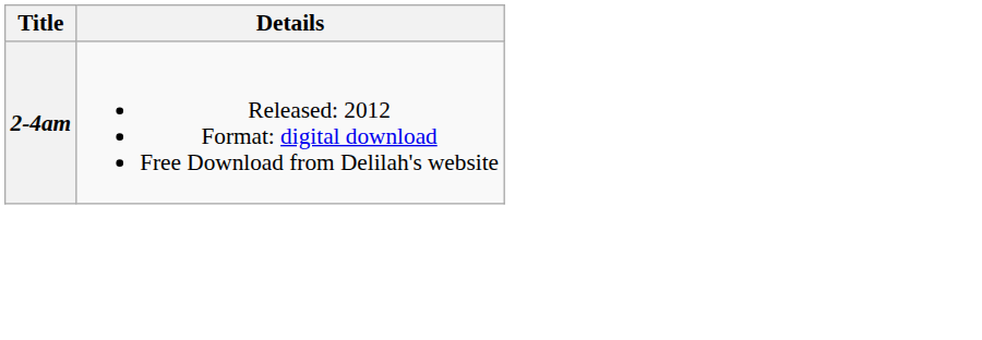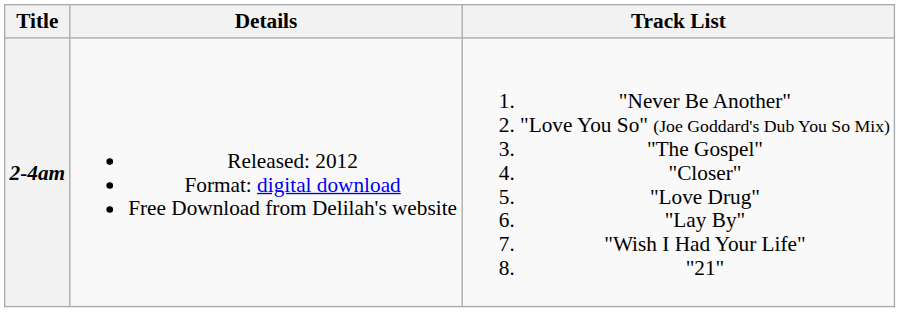+ column: Track List | "Never Be Another" "Love You So" (Joe Goddard's Dub You So Mix) "The Gospel" "Closer" "Love Drug" "Lay By" "Wish I Had Your Life" "21"
